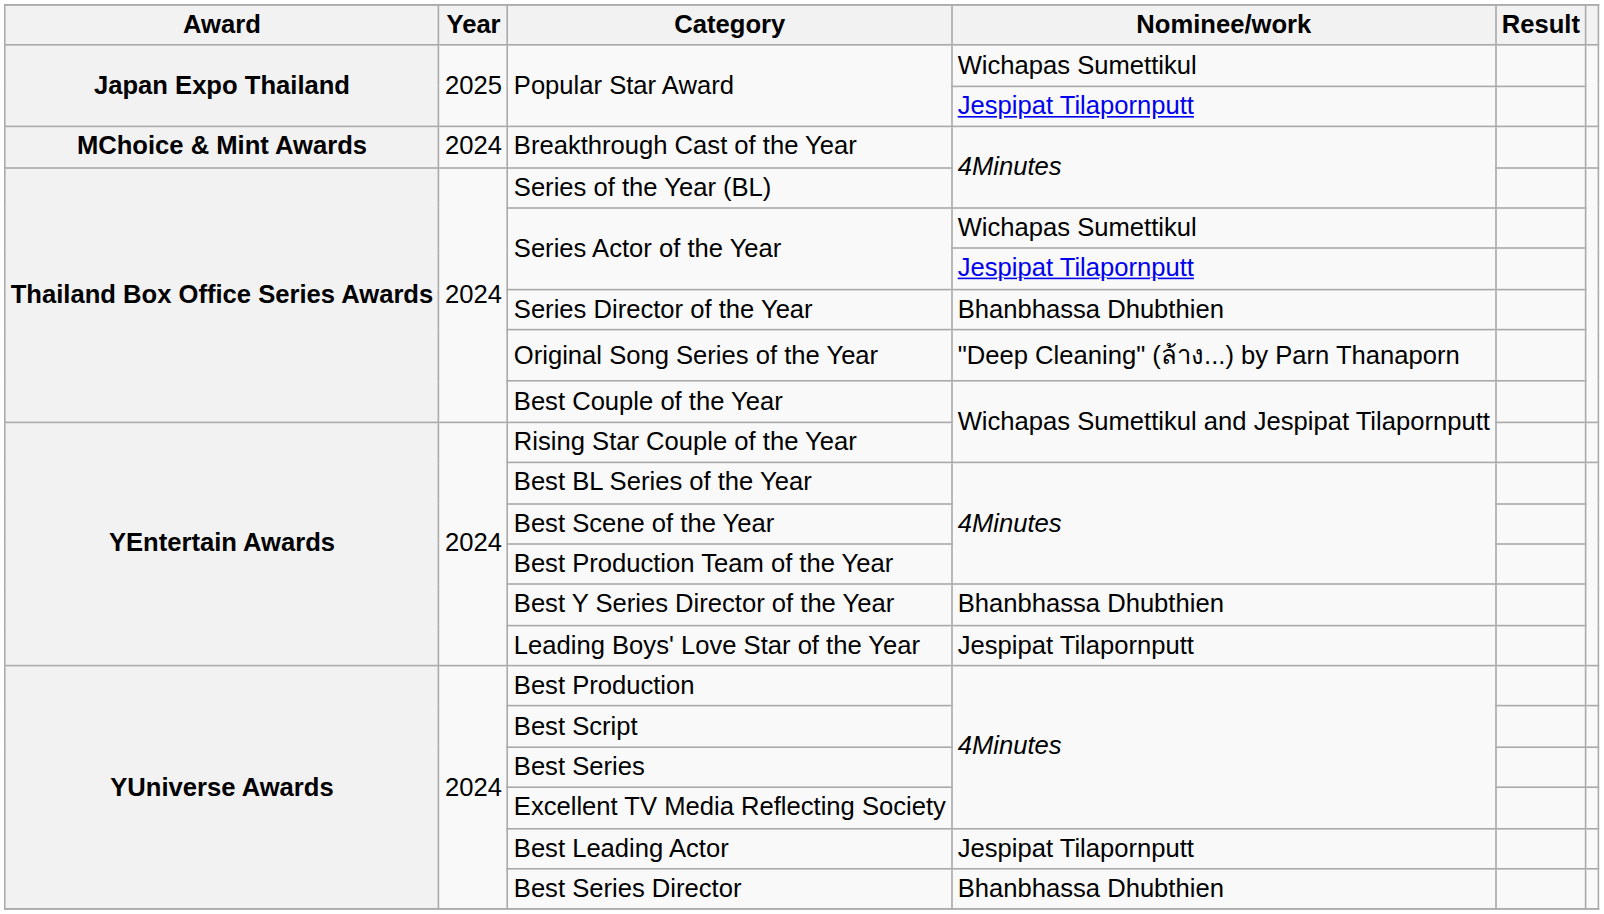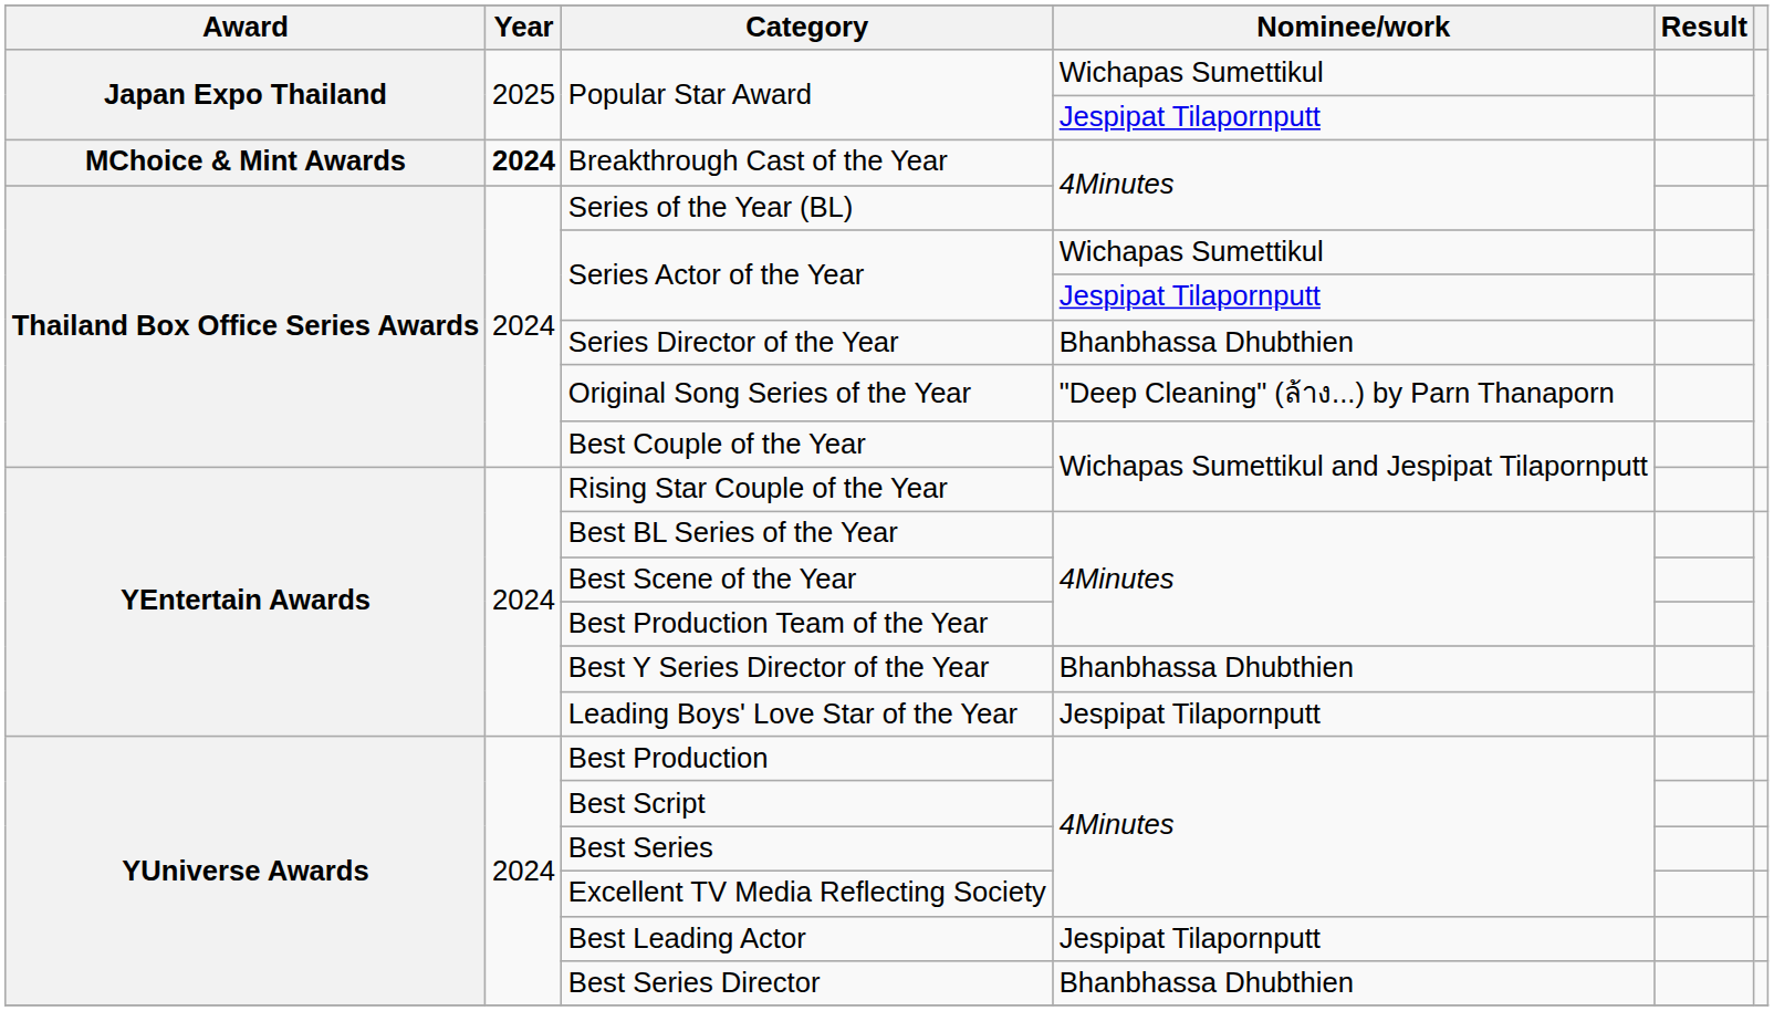Breakthrough Cast of the Year | Year: normal -> bold
